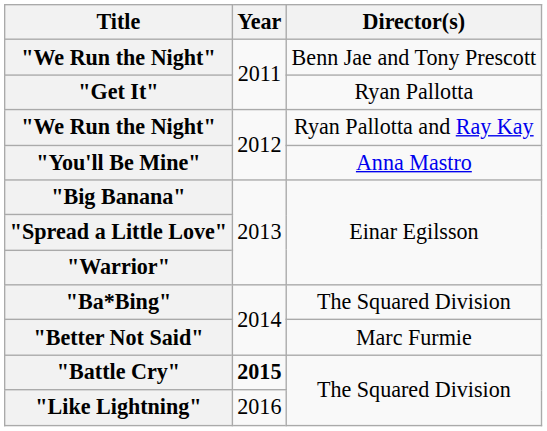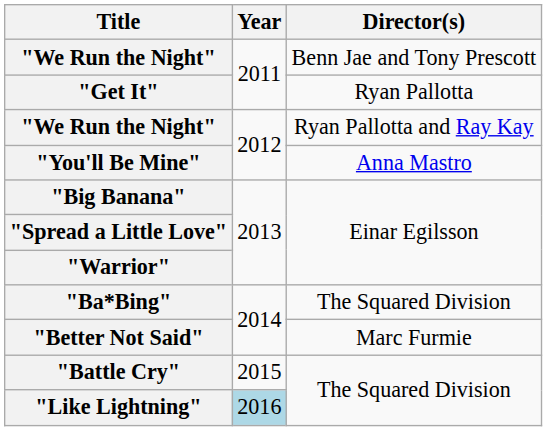"Battle Cry" | Year: bold -> normal
"Like Lightning" | Year: no background -> lightblue background
